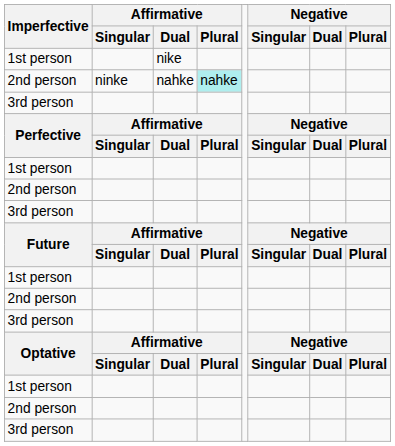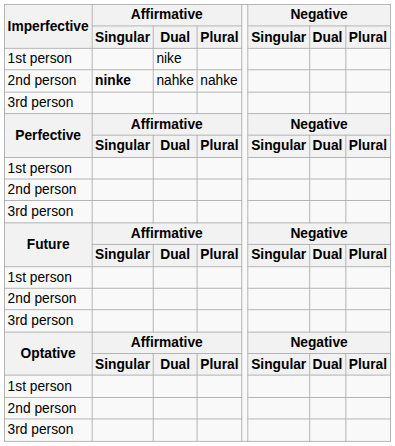2nd person / nahke | Affirmative / Singular: normal -> bold
2nd person / nahke | Affirmative / Plural: paleturquoise background -> no background
